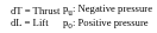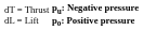dT = Thrust dL = Lift | column 2: normal -> bold
